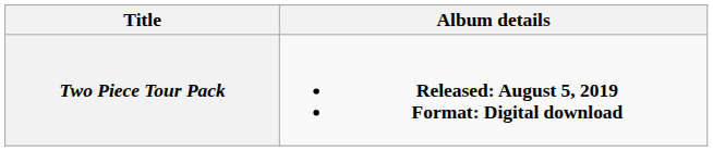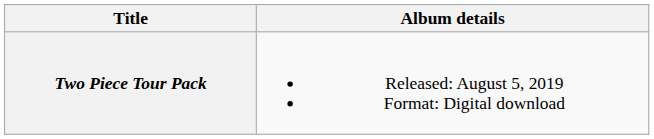Two Piece Tour Pack | Album details: bold -> normal
